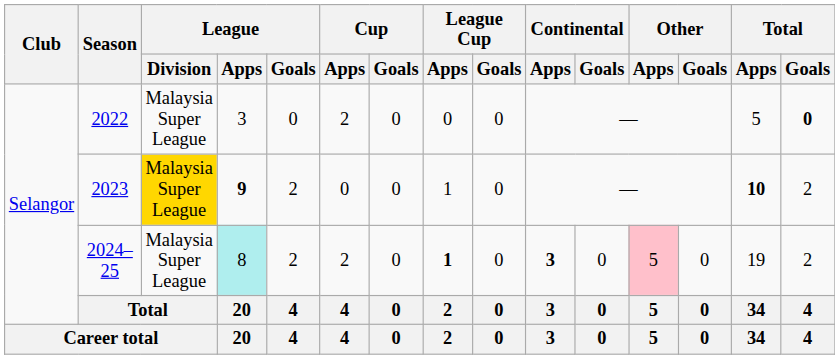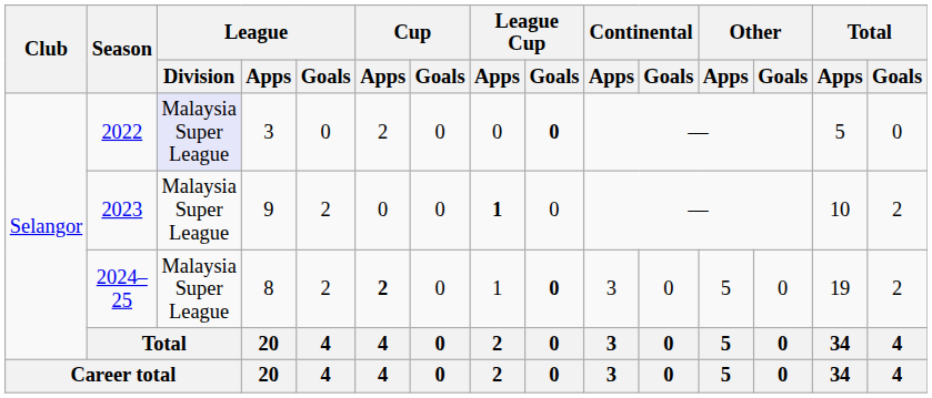2022 | League / Division: no background -> lavender background
2022 | League Cup / Goals: normal -> bold
2022 | Total / Goals: bold -> normal
2023 | League / Division: gold background -> no background
2023 | League / Apps: bold -> normal
2023 | League Cup / Apps: normal -> bold
2023 | Total / Apps: bold -> normal
2024–25 | League / Apps: paleturquoise background -> no background
2024–25 | Cup / Apps: normal -> bold
2024–25 | League Cup / Apps: bold -> normal
2024–25 | League Cup / Goals: normal -> bold
2024–25 | Continental / Apps: bold -> normal
2024–25 | Other / Apps: pink background -> no background
